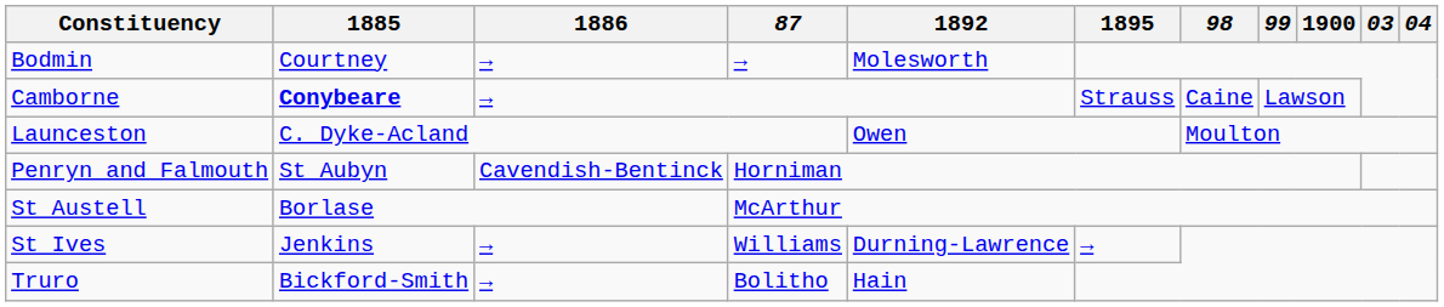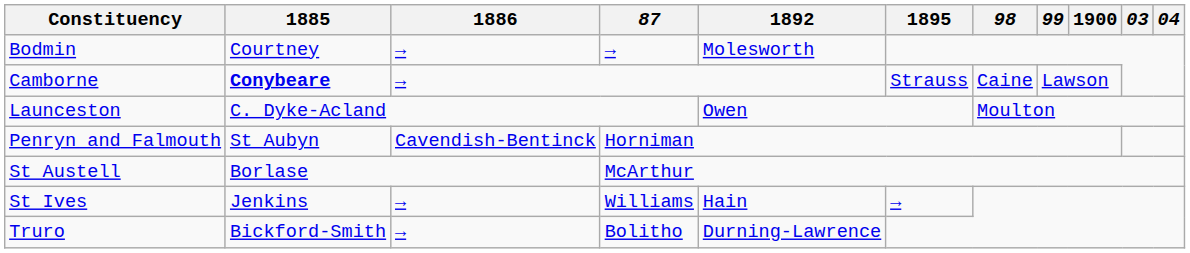St Ives | 1892: Durning-Lawrence -> Hain
Truro | 1892: Hain -> Durning-Lawrence
